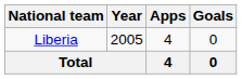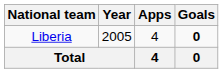Liberia | Goals: normal -> bold
